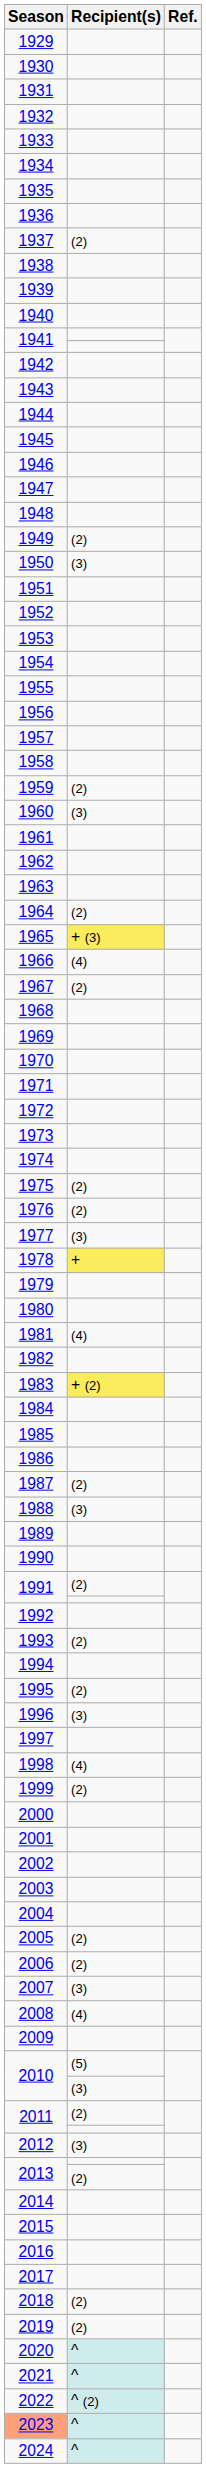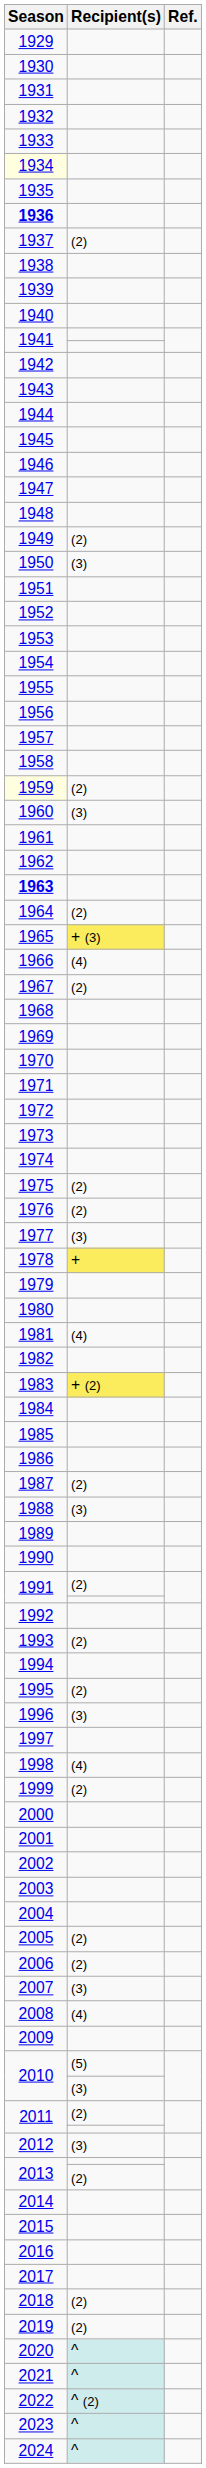1934 | Season: no background -> lightyellow background
1936 | Season: normal -> bold
1959 | Season: no background -> lightyellow background
1963 | Season: normal -> bold
2023 | Season: lightsalmon background -> no background
